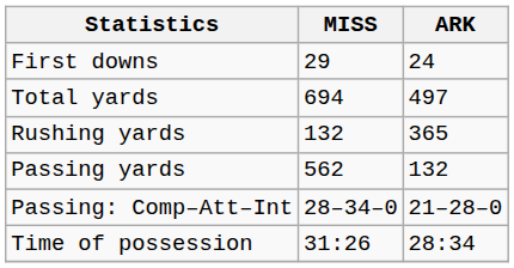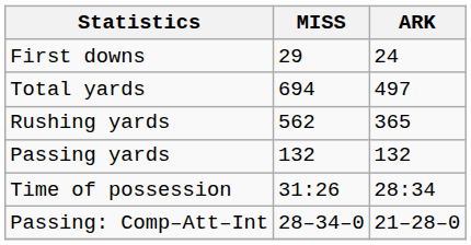Rushing yards | MISS: 132 -> 562
Passing yards | MISS: 562 -> 132
rows swapped: Passing: Comp–Att–Int <-> Time of possession
